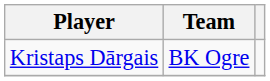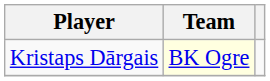Kristaps Dārgais | Team: no background -> lightyellow background
